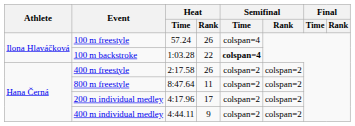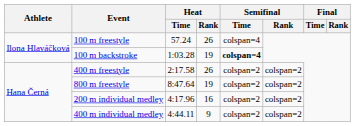100 m backstroke | Heat / Rank: 22 -> 19
800 m freestyle | Heat / Rank: 11 -> 19
200 m individual medley | Heat / Rank: 17 -> 16
